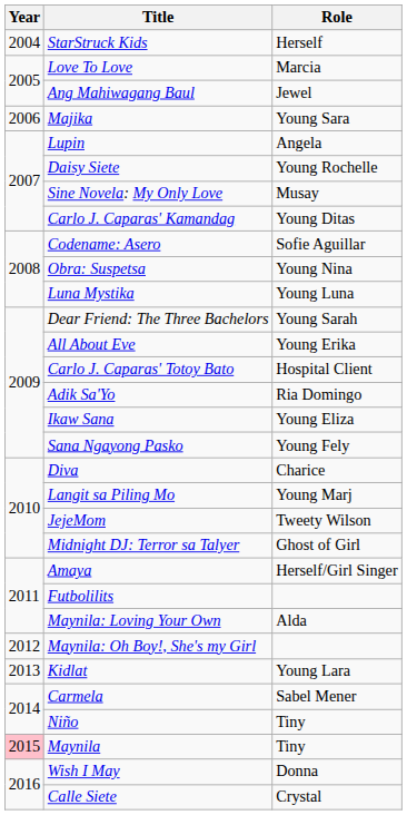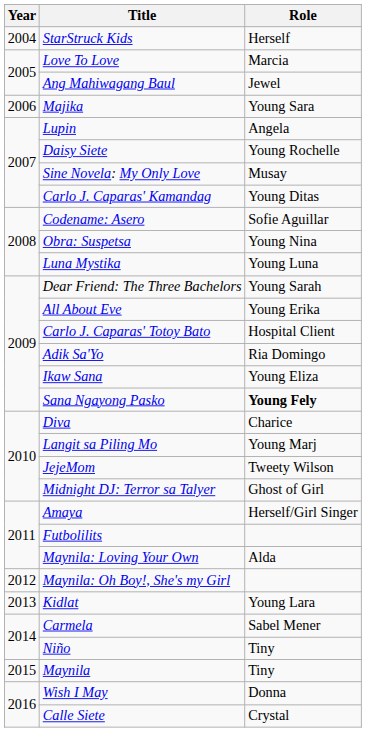Sana Ngayong Pasko | Role: normal -> bold
Maynila | Year: pink background -> no background
